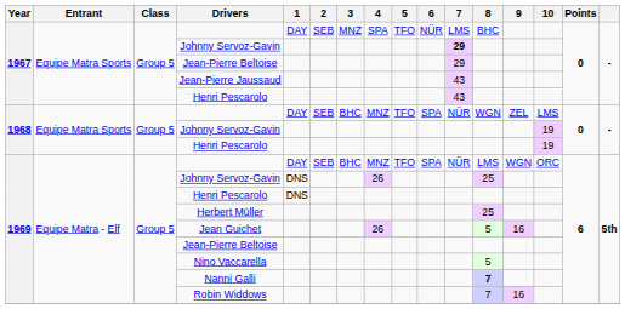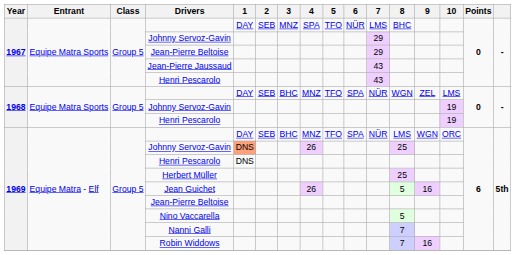1967 / Johnny Servoz-Gavin | 7: bold -> normal
1969 / Johnny Servoz-Gavin | 1: no background -> lightsalmon background
Nanni Galli | 8: bold -> normal
